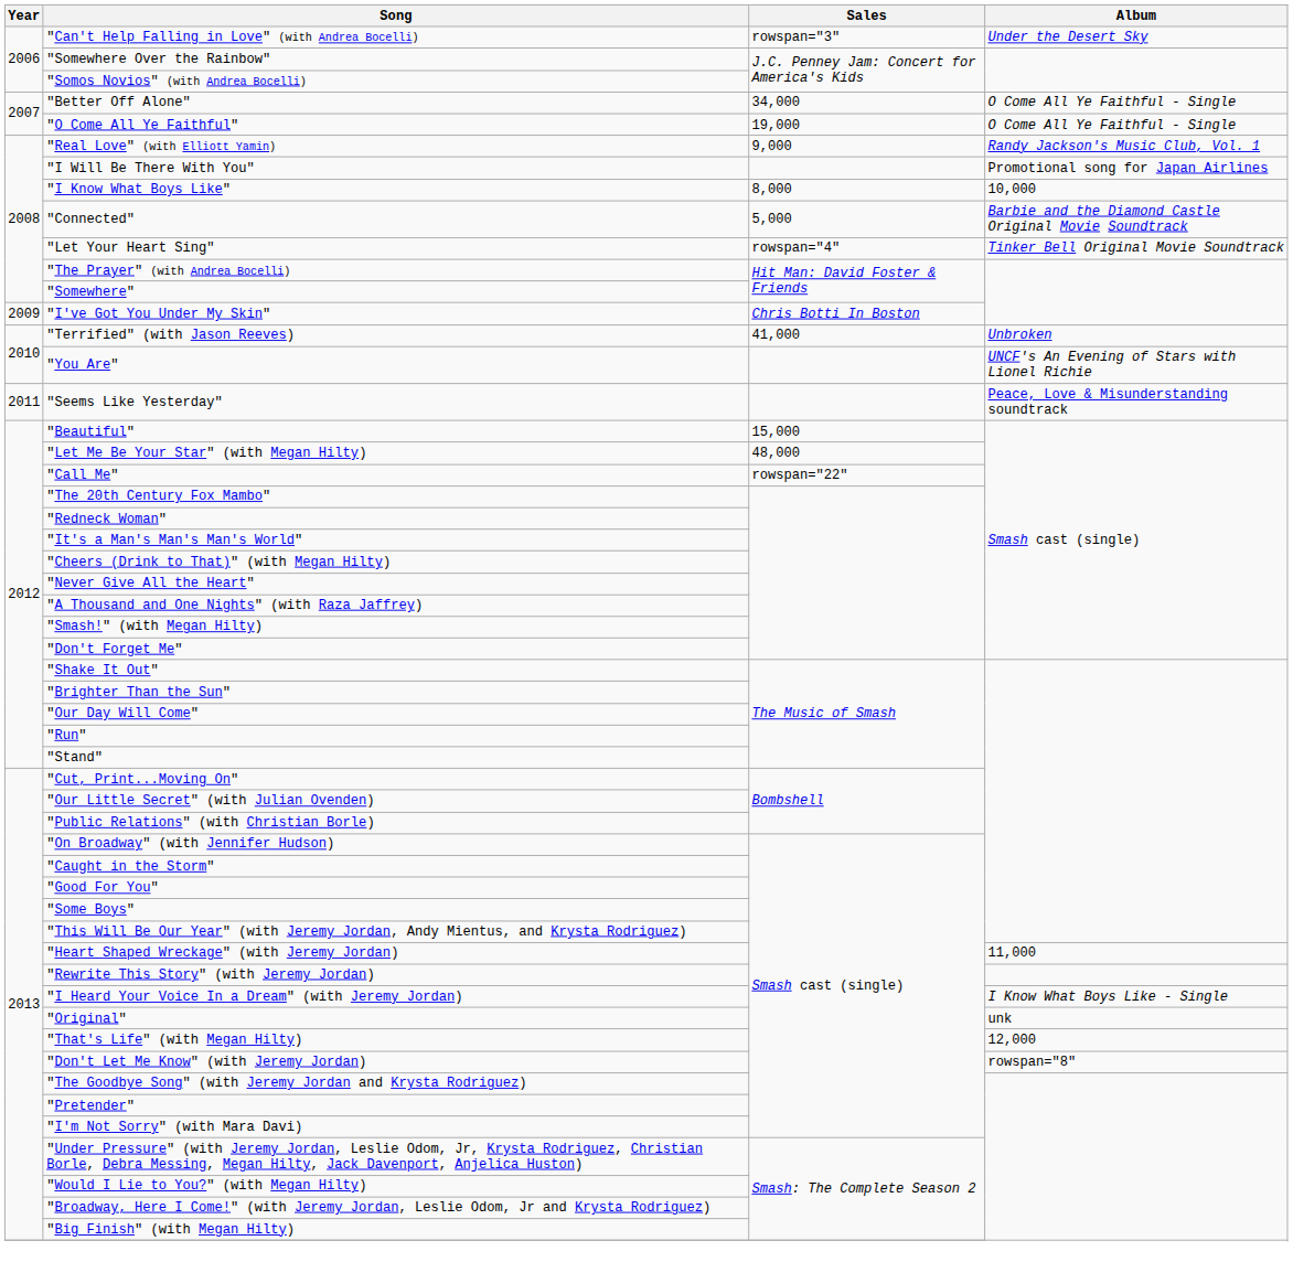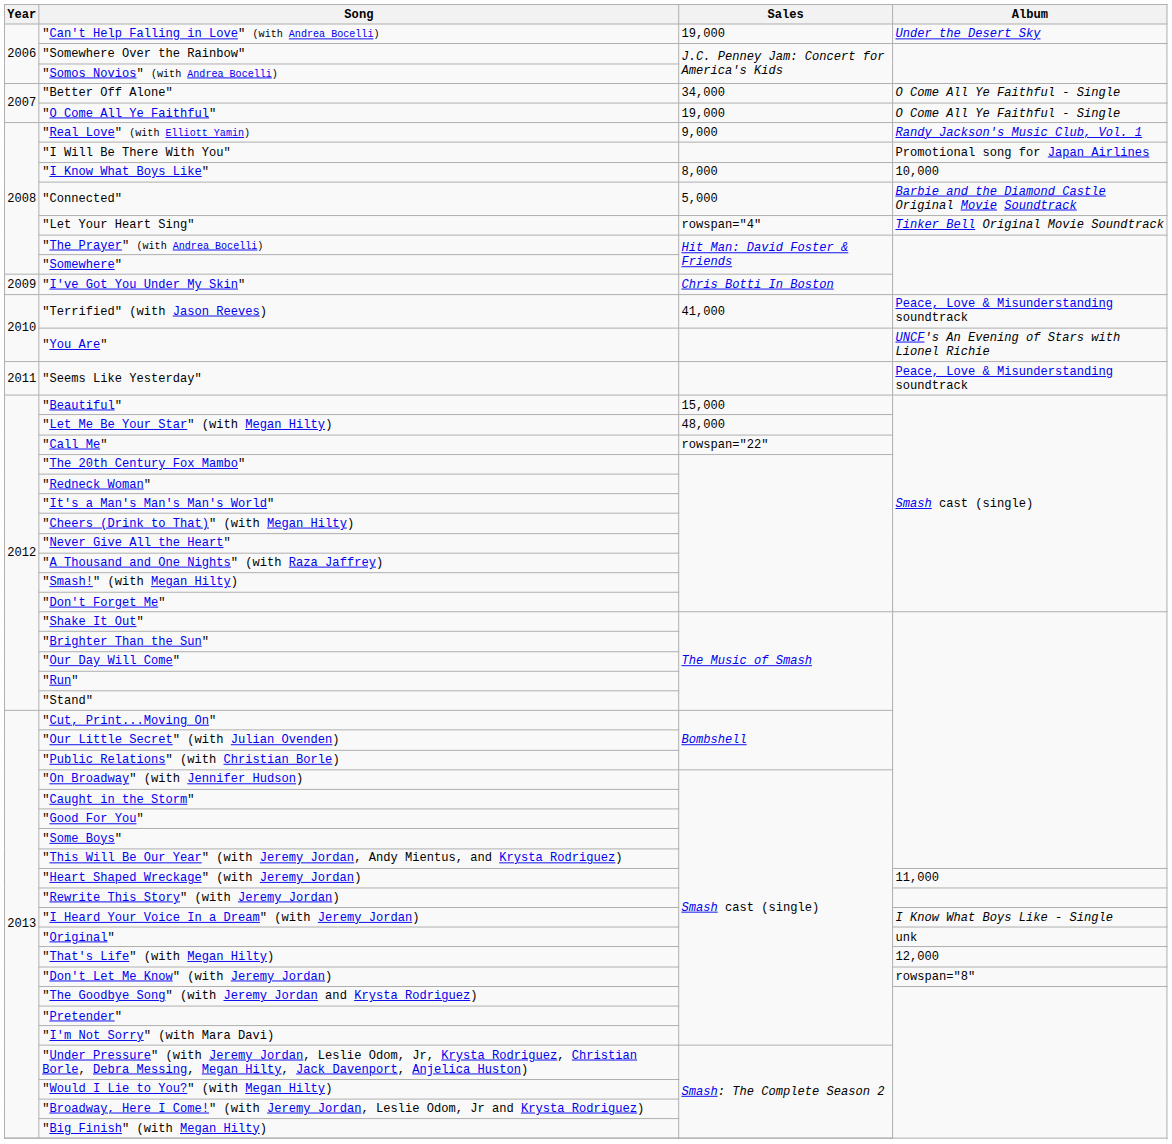"Can't Help Falling in Love" (with Andrea Bocelli) | Sales: rowspan="3" -> 19,000
"Terrified" (with Jason Reeves) | Album: Unbroken -> Peace, Love & Misunderstanding soundtrack
